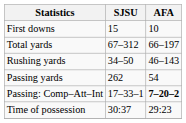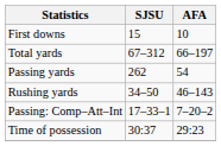rows swapped: Rushing yards <-> Passing yards
Passing: Comp–Att–Int | AFA: bold -> normal
